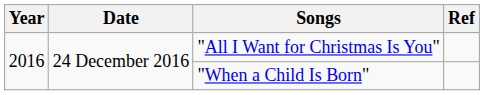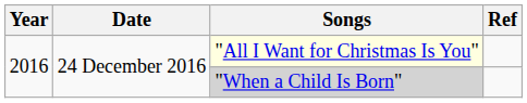"All I Want for Christmas Is You" | Songs: no background -> lightyellow background
"When a Child Is Born" | Songs: no background -> lightgrey background
